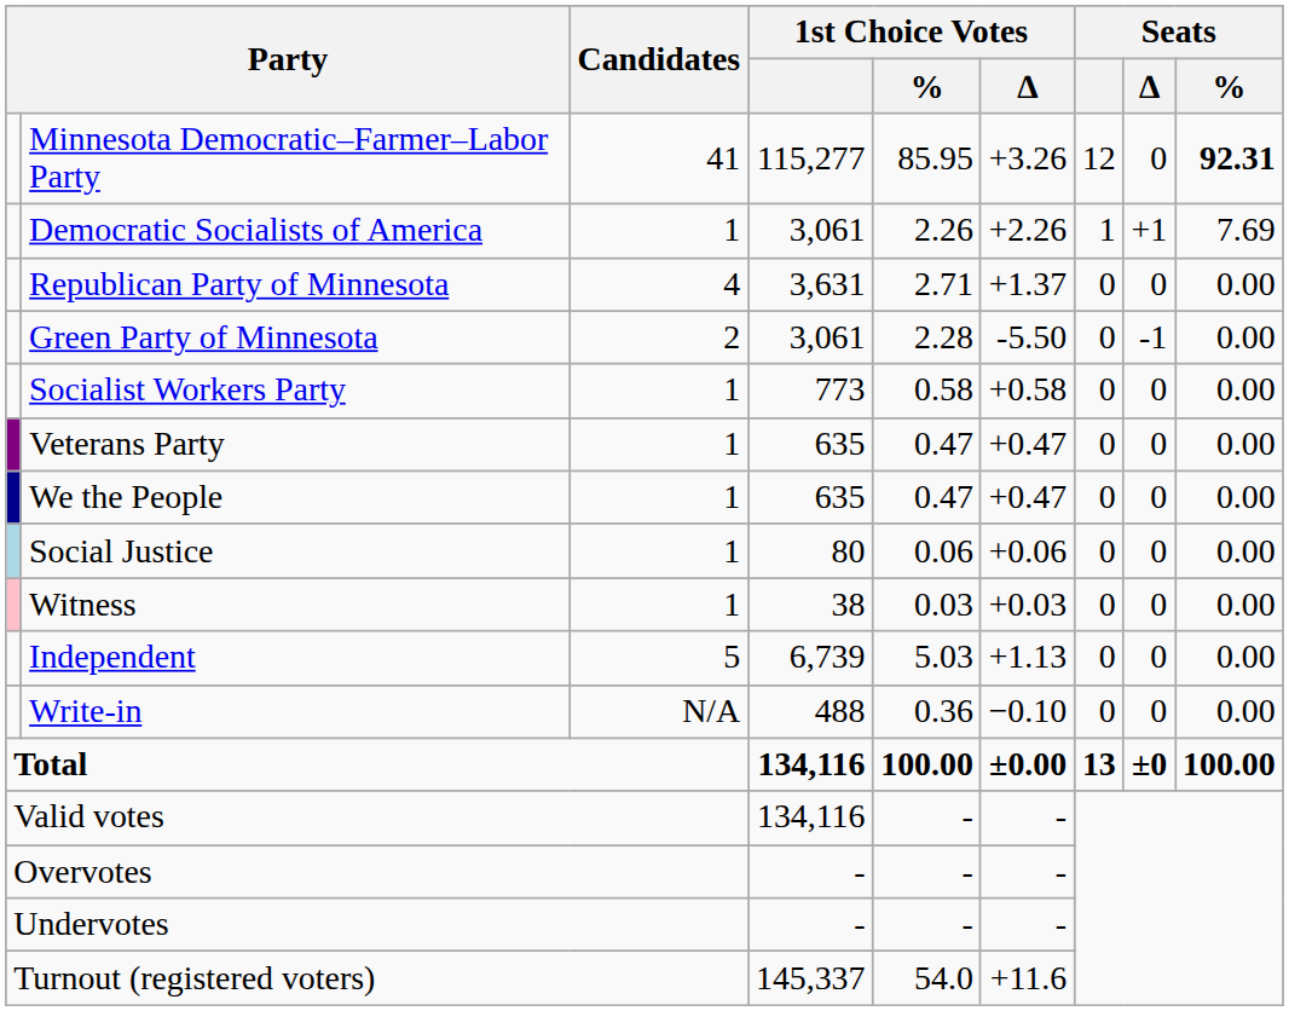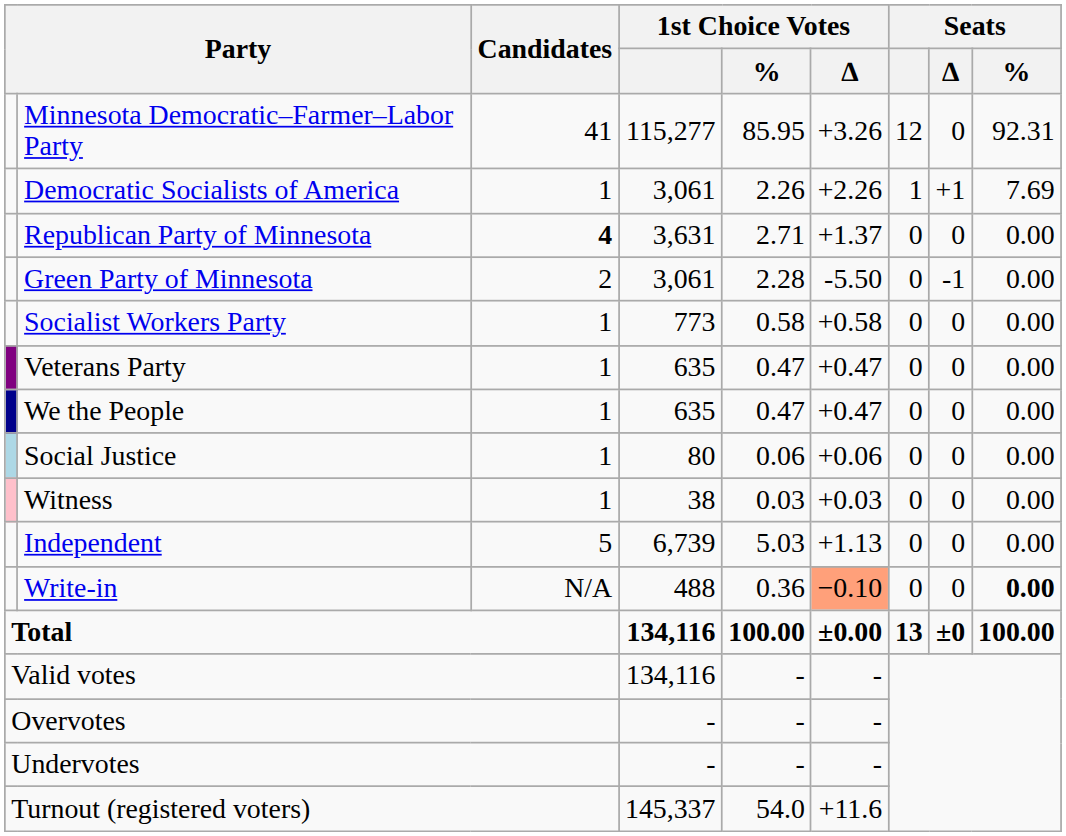Minnesota Democratic–Farmer–Labor Party | Seats / %: bold -> normal
Republican Party of Minnesota | Candidates: normal -> bold
Write-in | 1st Choice Votes / ∆: no background -> lightsalmon background
Write-in | Seats / %: normal -> bold
